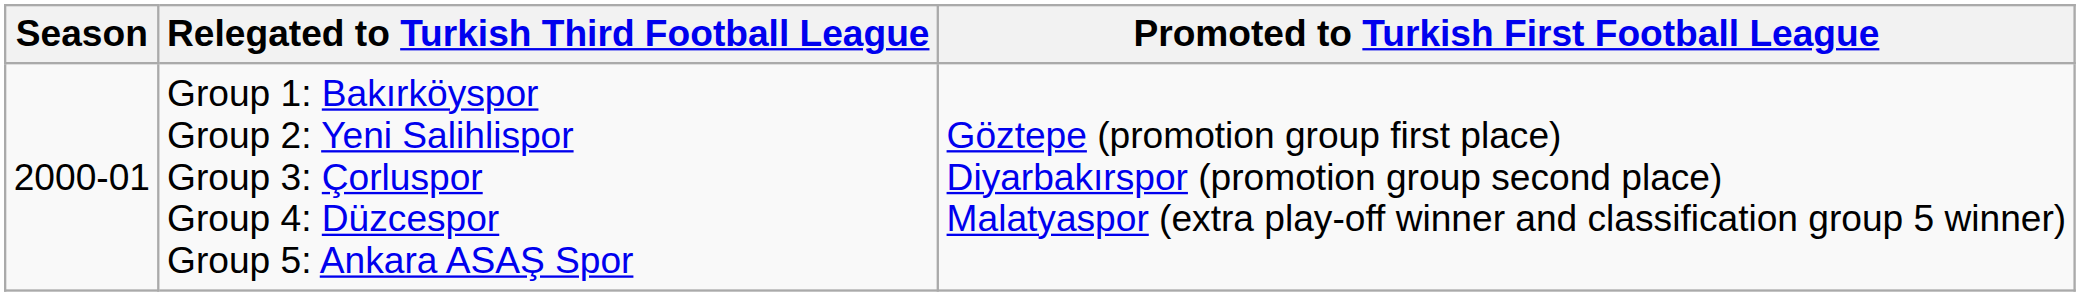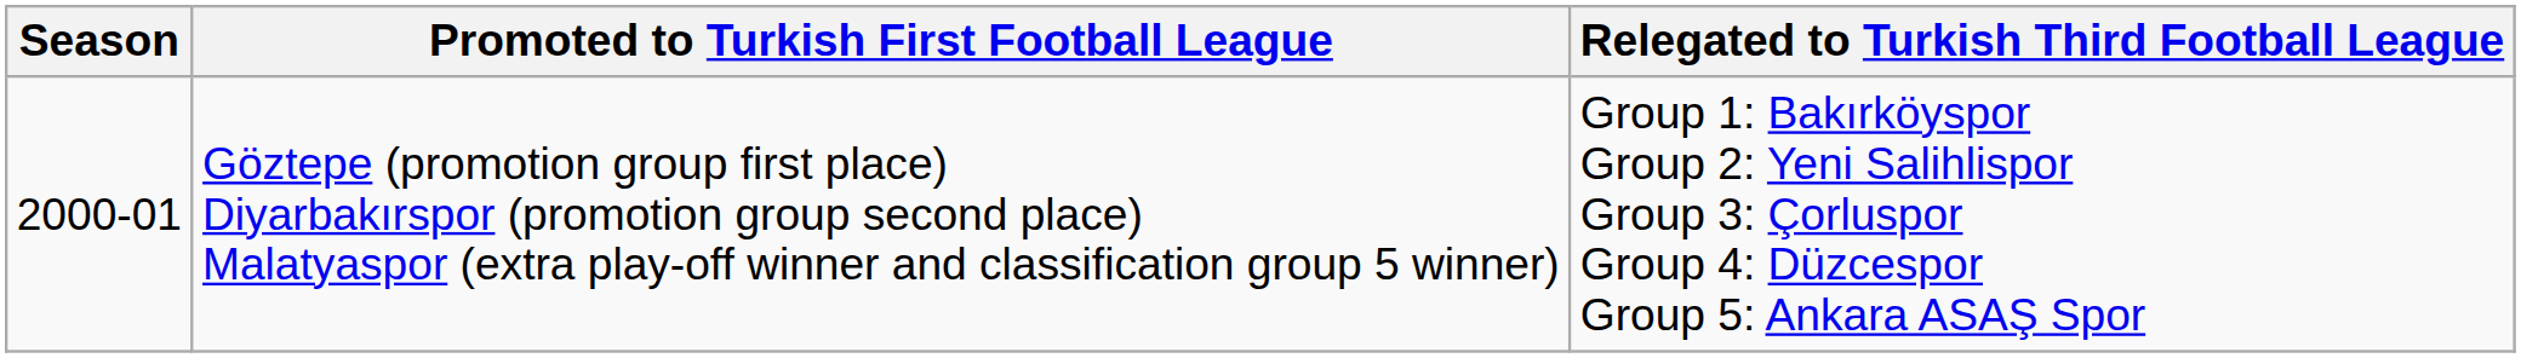columns swapped: Promoted to Turkish First Football League <-> Relegated to Turkish Third Football League
